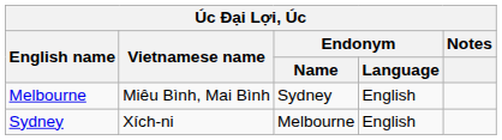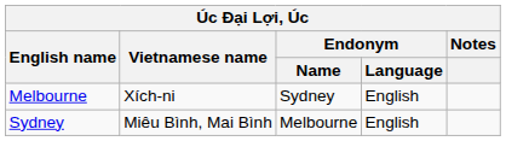row 4 | Vietnamese name: Miêu Bình, Mai Bình -> Xích-ni
row 5 | Vietnamese name: Xích-ni -> Miêu Bình, Mai Bình
